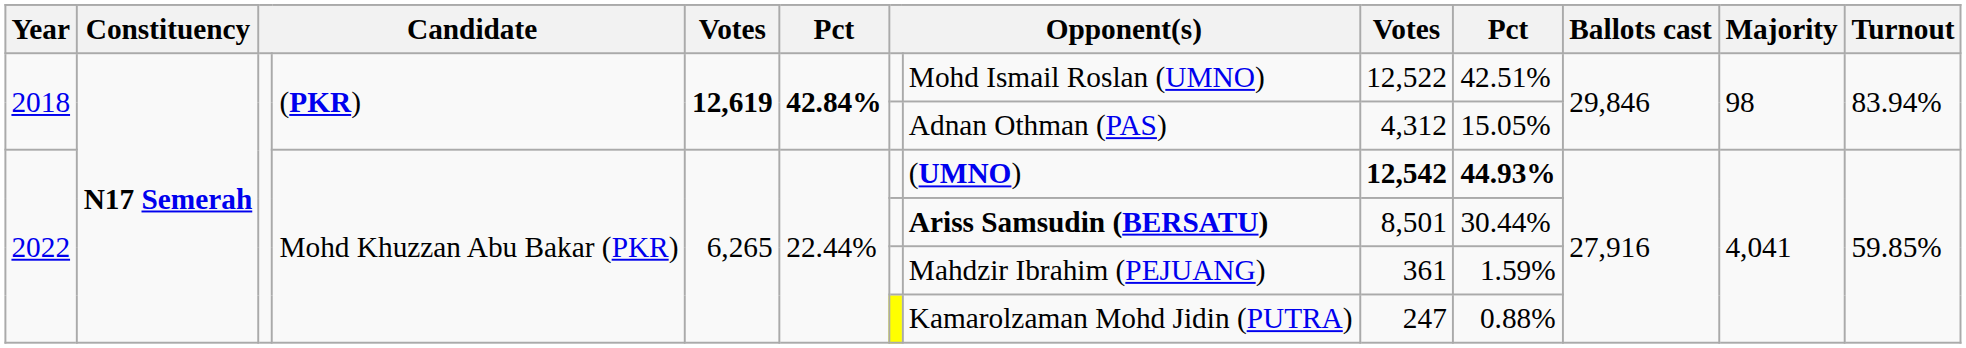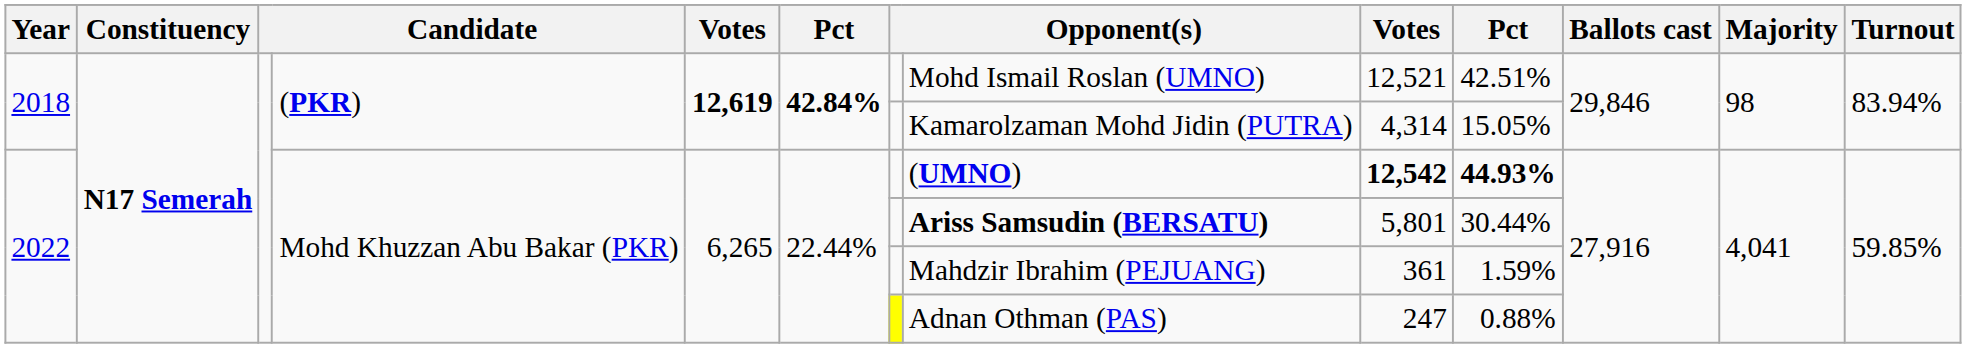row 2 | column 9: 12,522 -> 12,521
row 3 | column 8: Adnan Othman (PAS) -> Kamarolzaman Mohd Jidin (PUTRA)
row 3 | column 9: 4,312 -> 4,314
row 5 | column 9: 8,501 -> 5,801
row 7 | column 8: Kamarolzaman Mohd Jidin (PUTRA) -> Adnan Othman (PAS)
